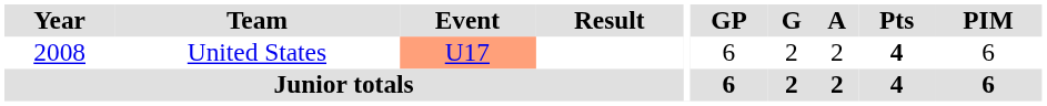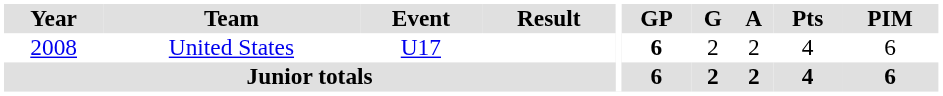United States | Event: lightsalmon background -> no background
United States | GP: normal -> bold
United States | Pts: bold -> normal
